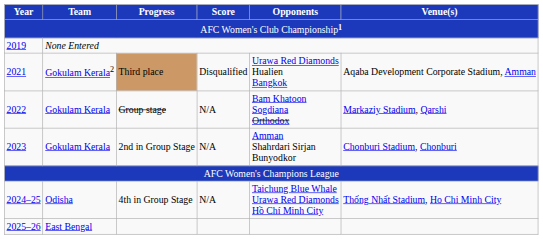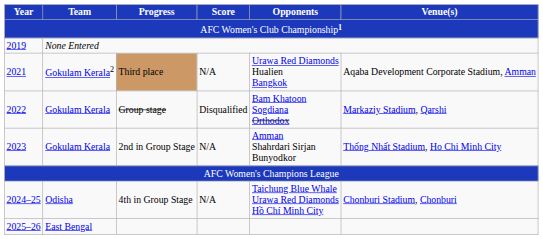Third place | Score: Disqualified -> N/A
Group stage | Score: N/A -> Disqualified
2nd in Group Stage | Venue(s): Chonburi Stadium, Chonburi -> Thống Nhất Stadium, Ho Chi Minh City
4th in Group Stage | Venue(s): Thống Nhất Stadium, Ho Chi Minh City -> Chonburi Stadium, Chonburi
